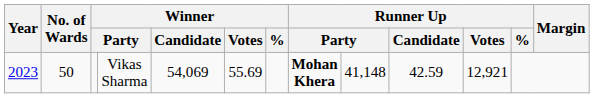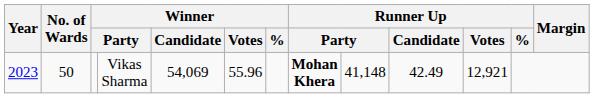Vikas Sharma | Winner / Votes: 55.69 -> 55.96
Vikas Sharma | Runner Up / Candidate: 42.59 -> 42.49
